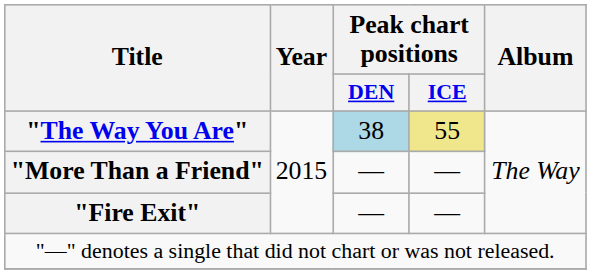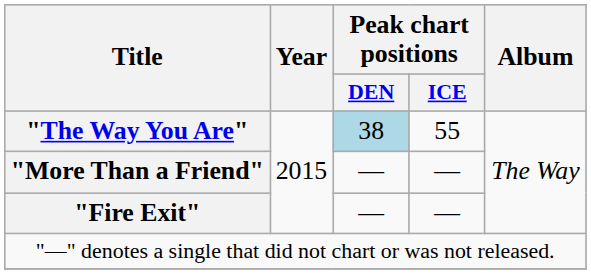"The Way You Are" | Peak chart positions / ICE: khaki background -> no background
